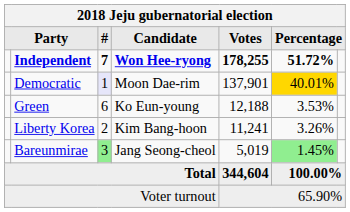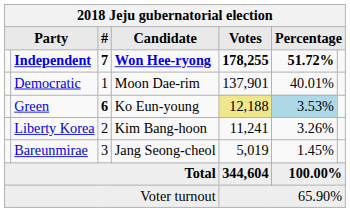Democratic | #: lavender background -> no background
Democratic | column 6: gold background -> no background
Green | #: normal -> bold
Green | Votes: no background -> khaki background
Green | column 6: no background -> lightblue background
Bareunmirae | #: lightgreen background -> no background
Bareunmirae | column 6: lightgreen background -> no background
